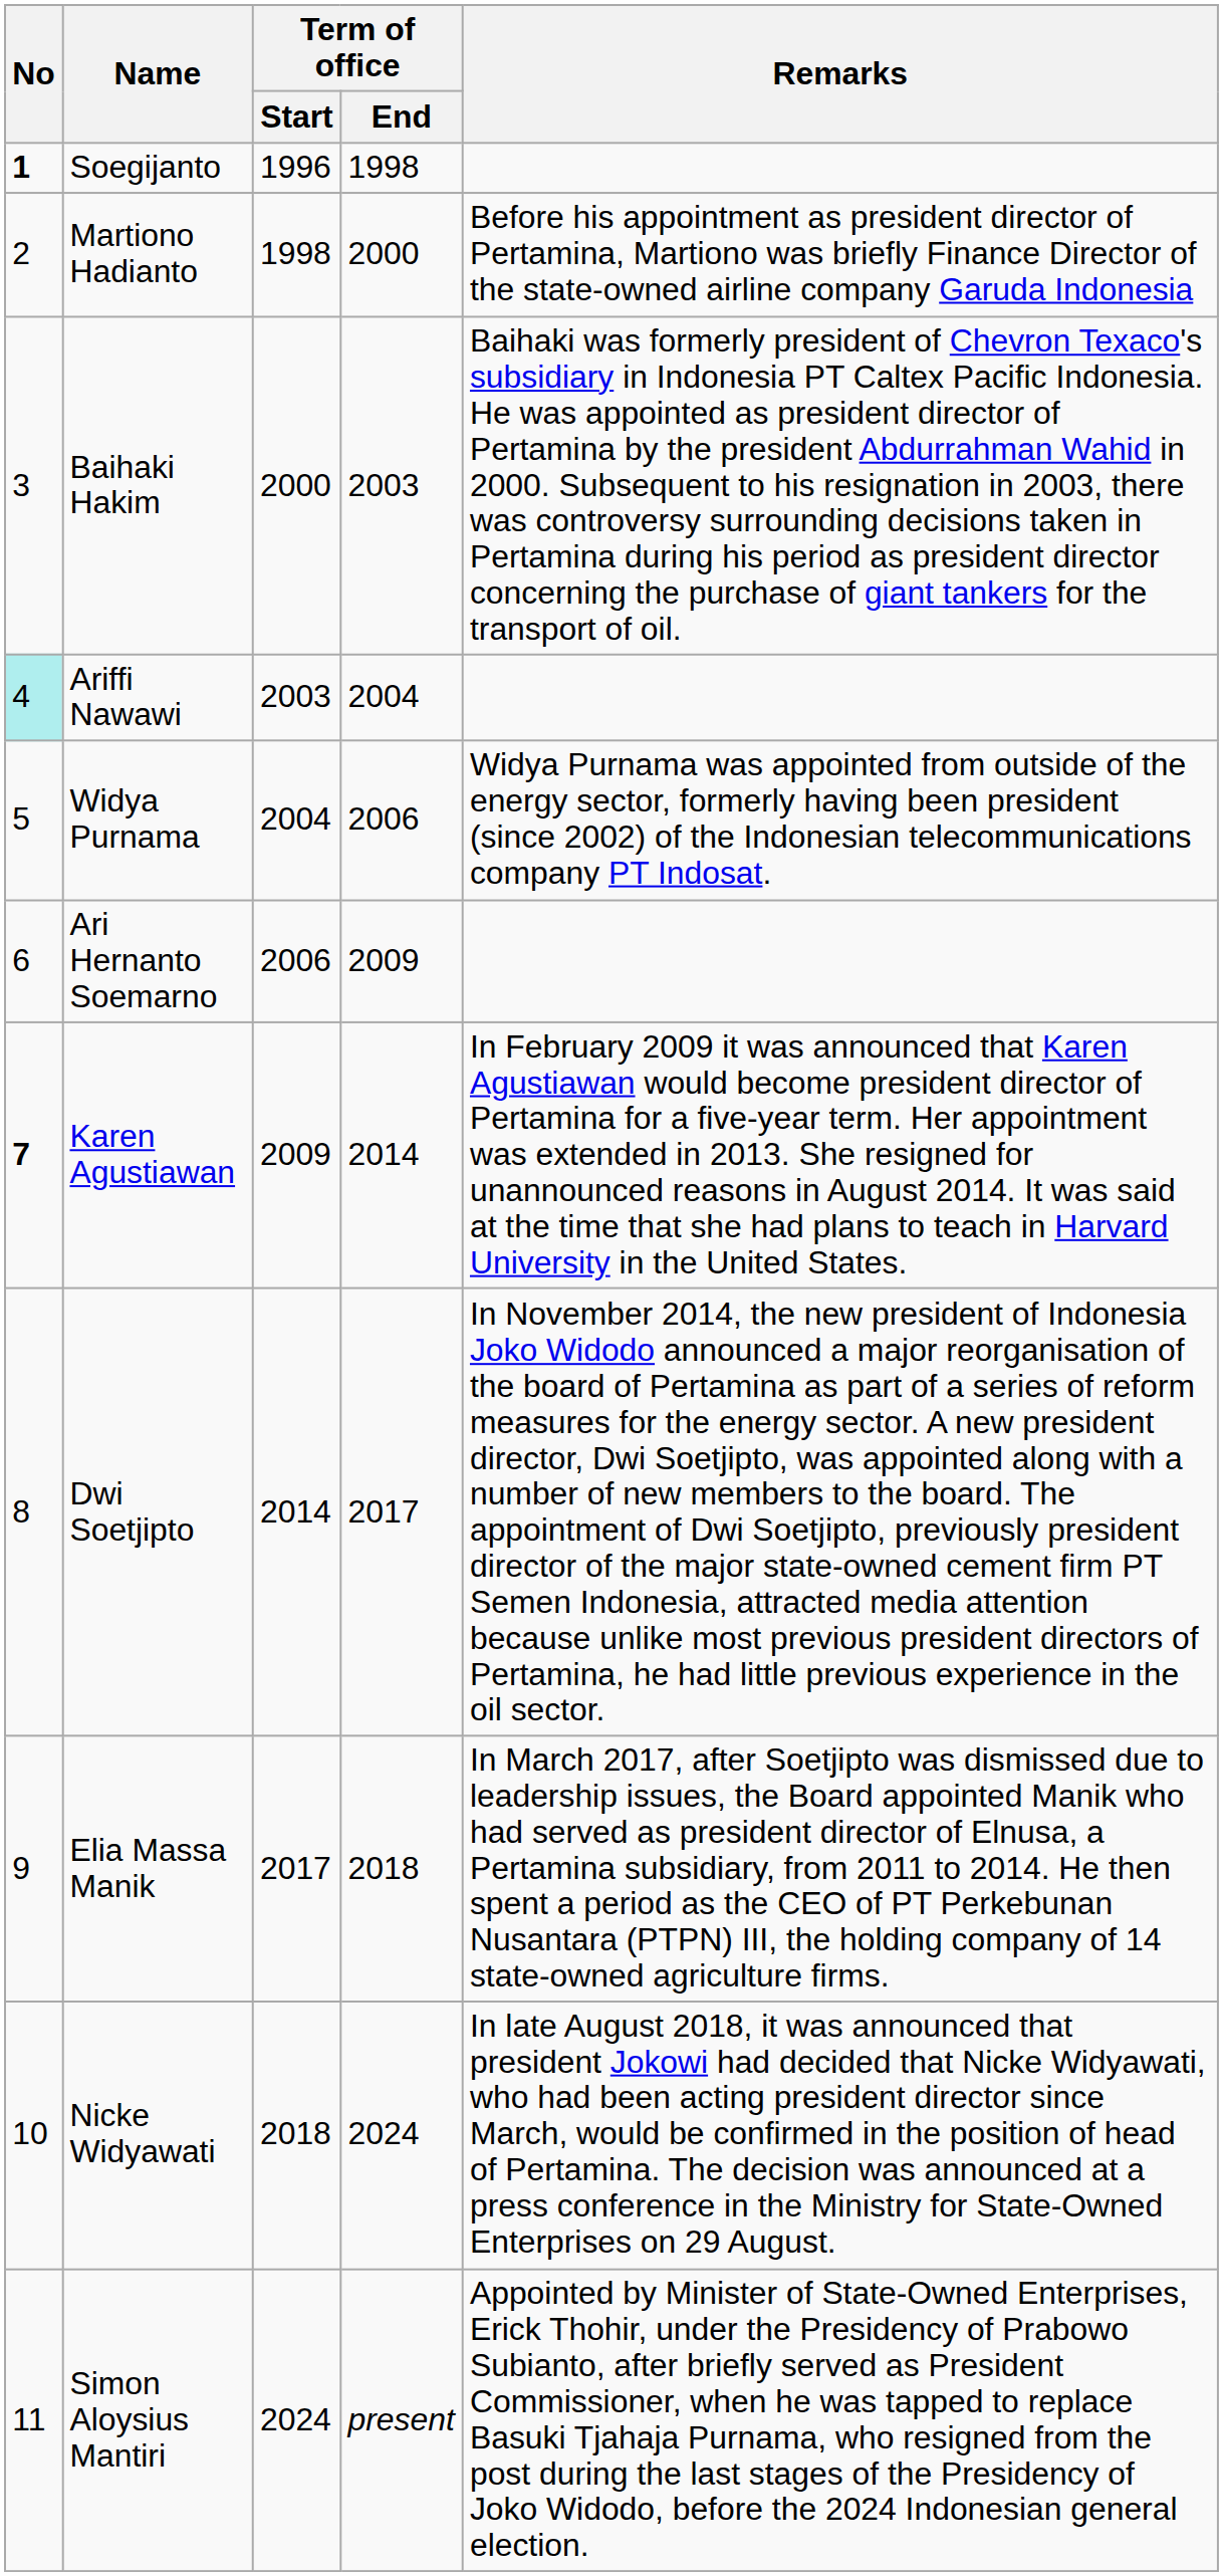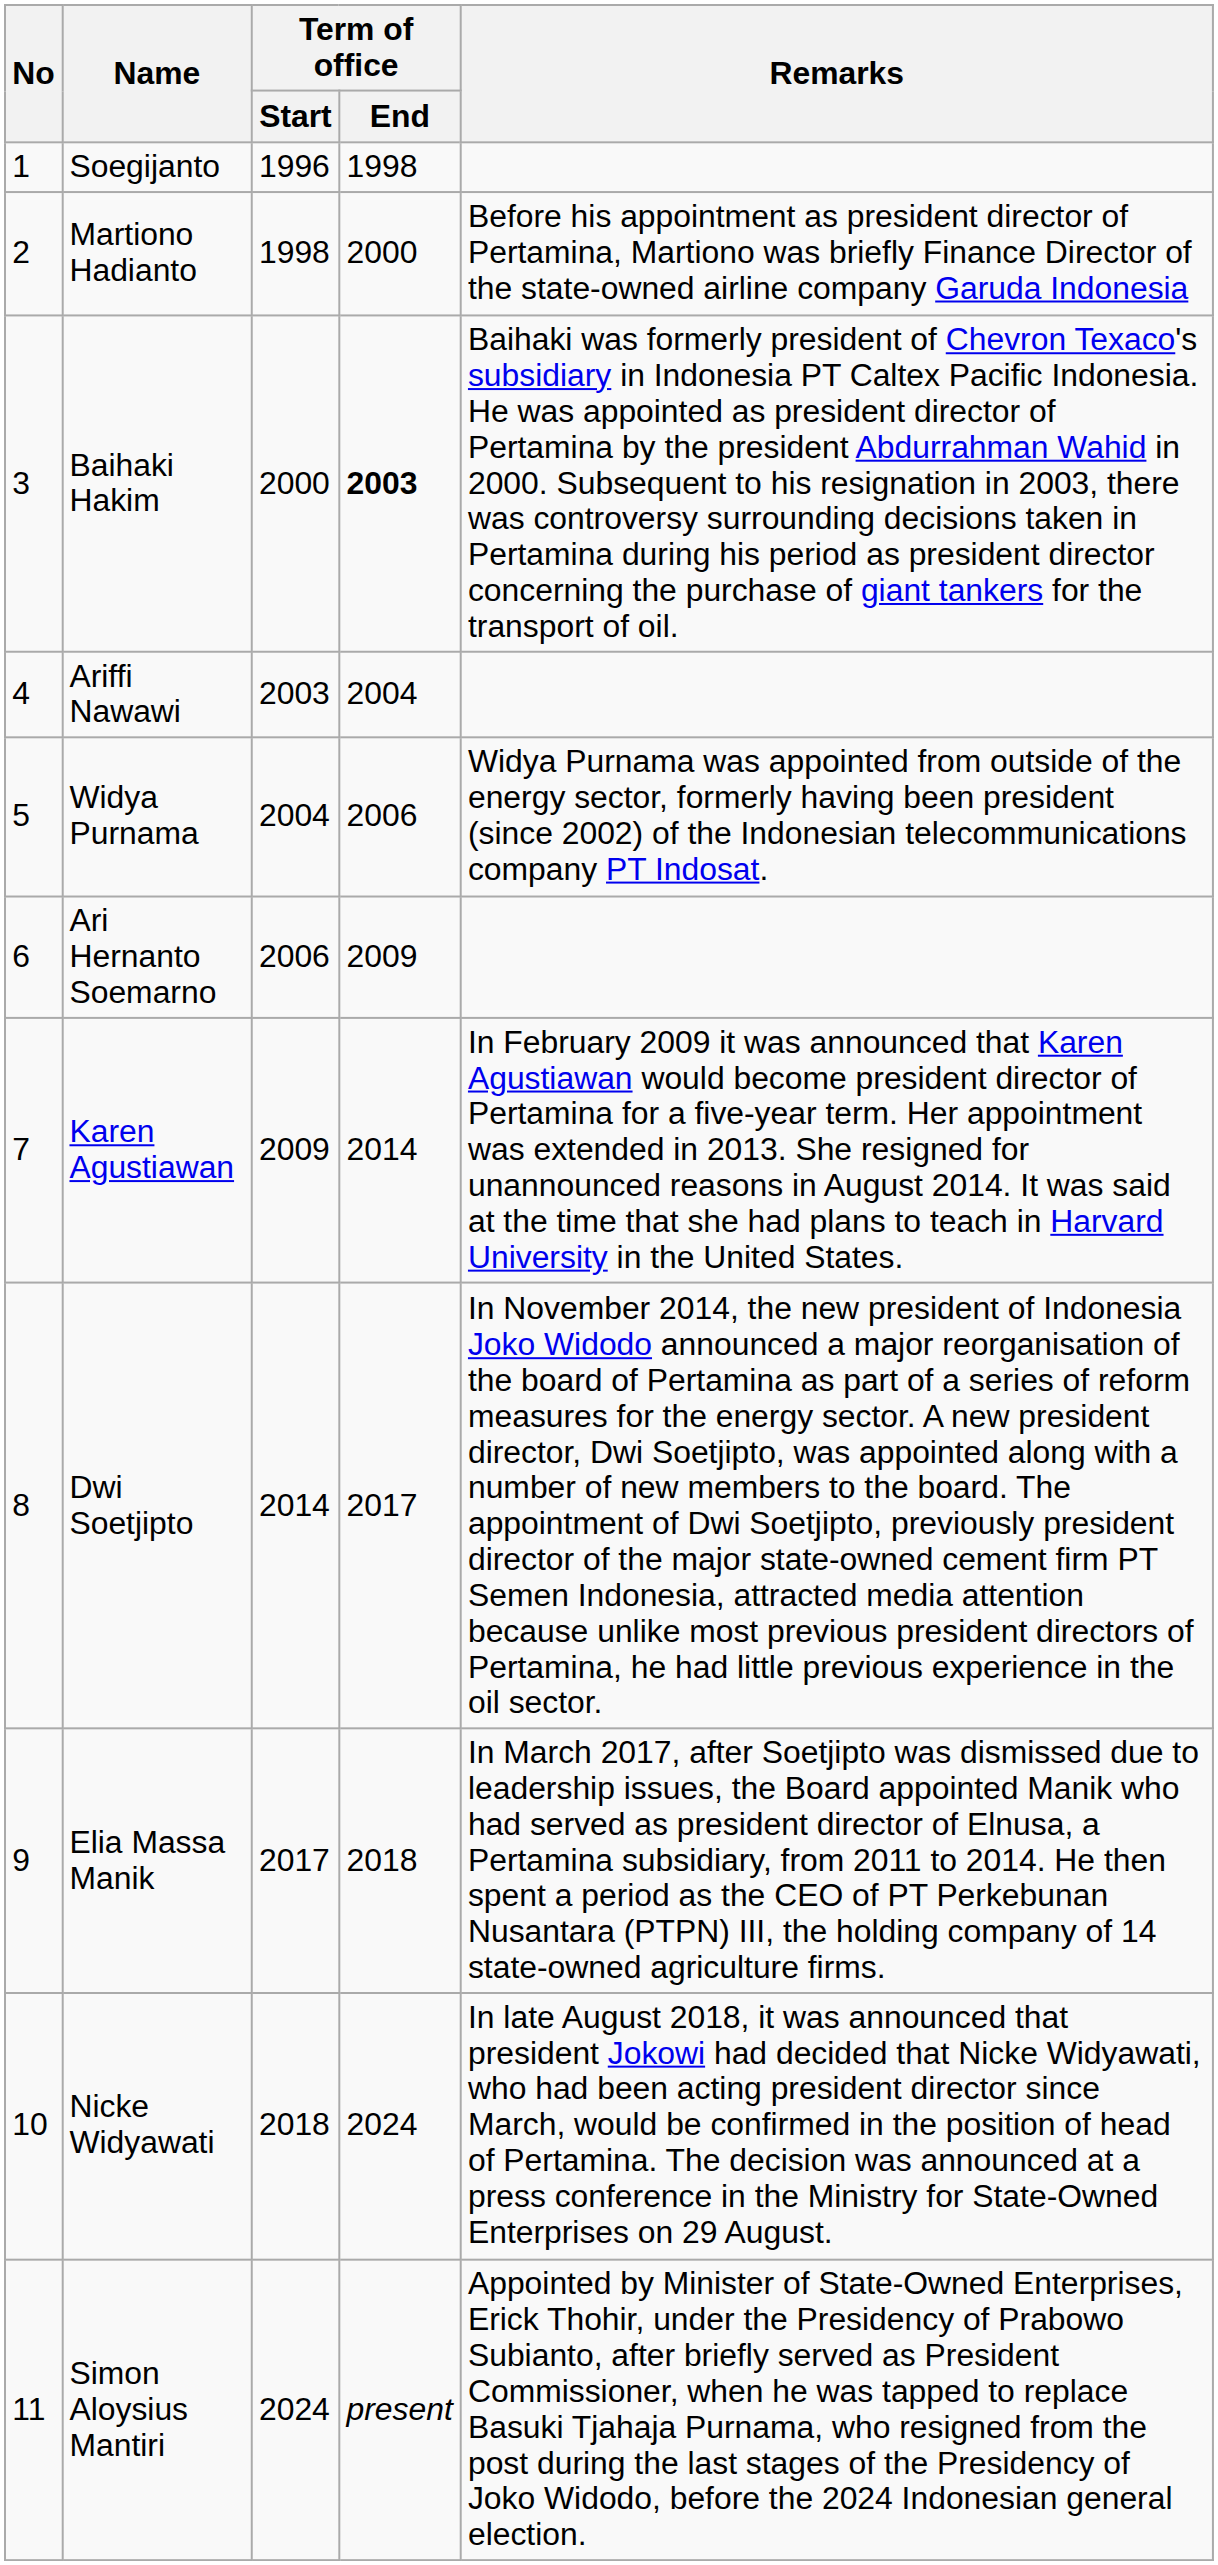Soegijanto | No: bold -> normal
Baihaki Hakim | Term of office / End: normal -> bold
Ariffi Nawawi | No: paleturquoise background -> no background
Karen Agustiawan | No: bold -> normal
